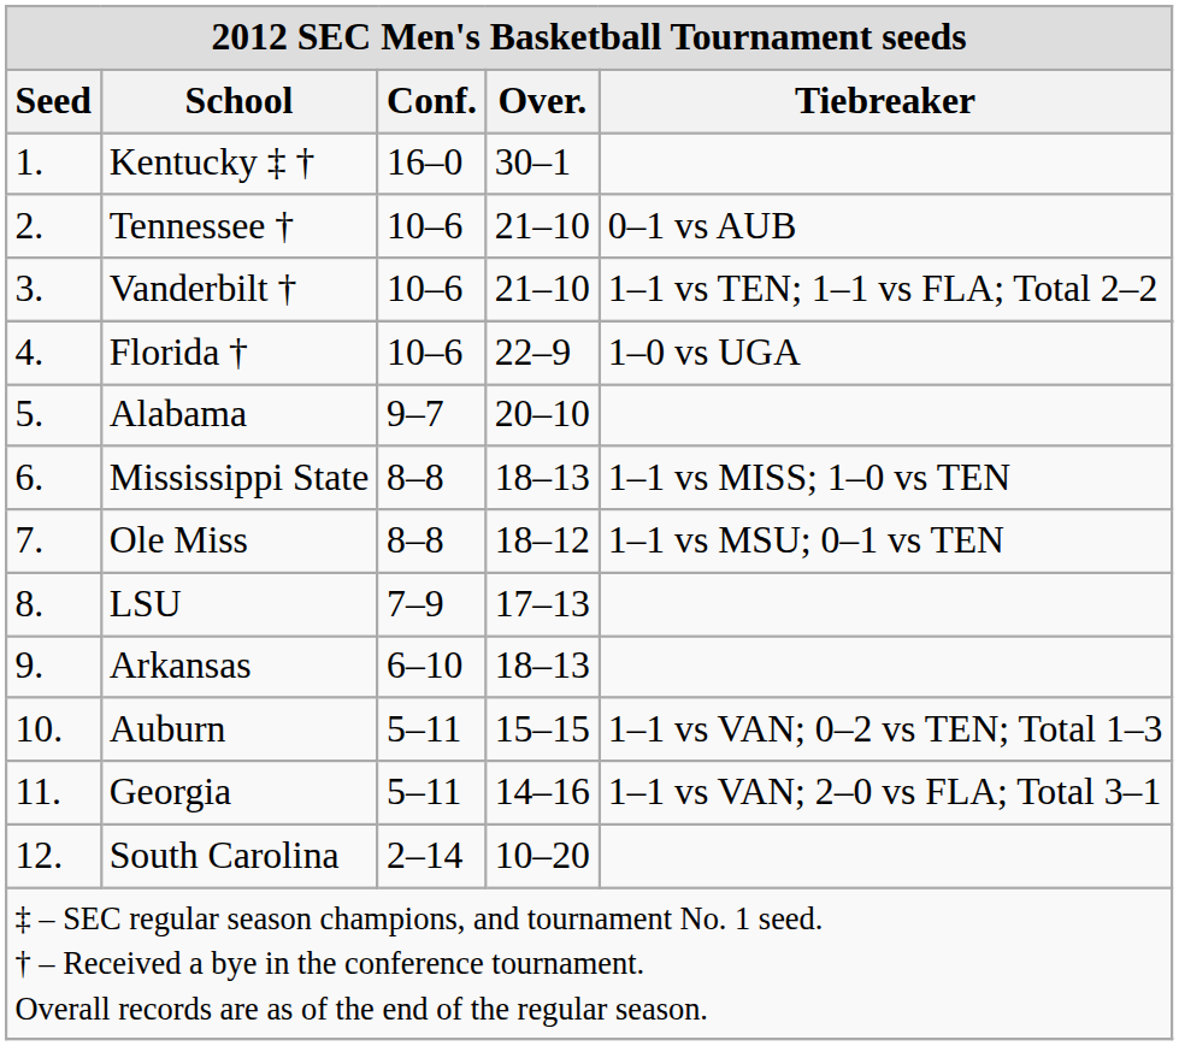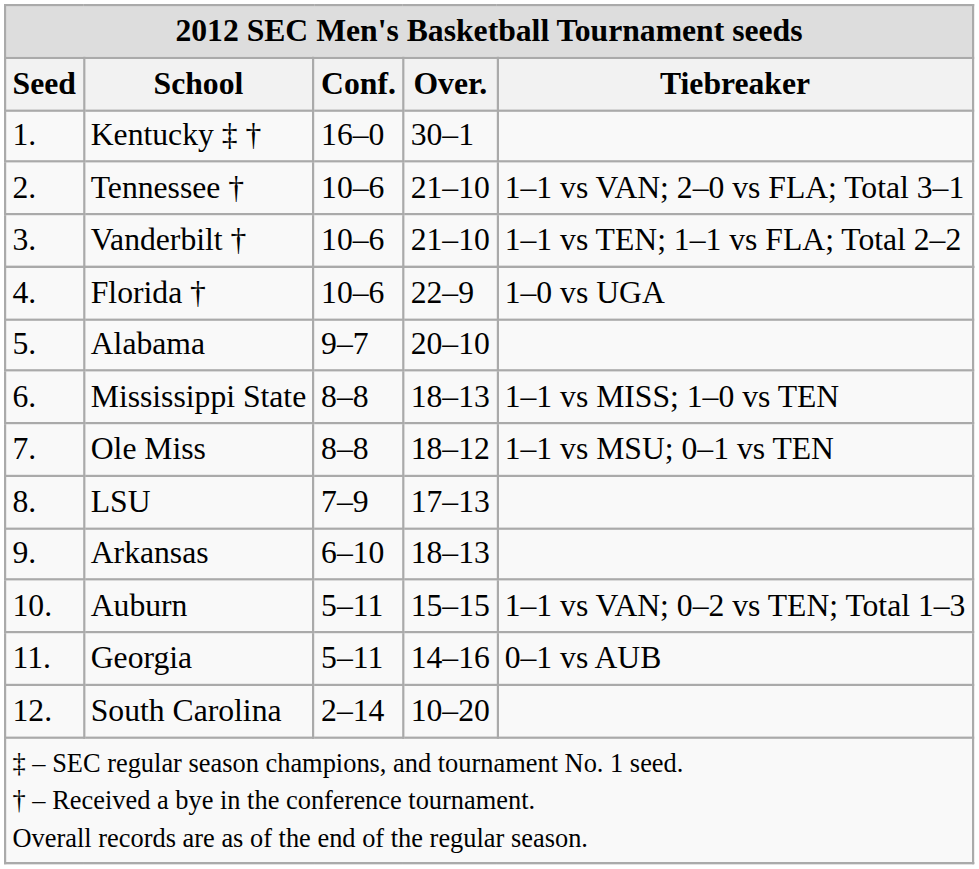Tennessee † | Tiebreaker: 0–1 vs AUB -> 1–1 vs VAN; 2–0 vs FLA; Total 3–1
Georgia | Tiebreaker: 1–1 vs VAN; 2–0 vs FLA; Total 3–1 -> 0–1 vs AUB
